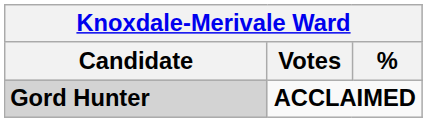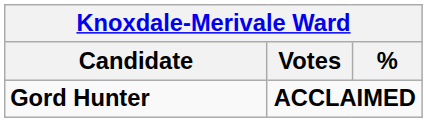Gord Hunter | Candidate: lightgrey background -> no background
